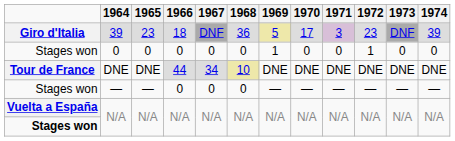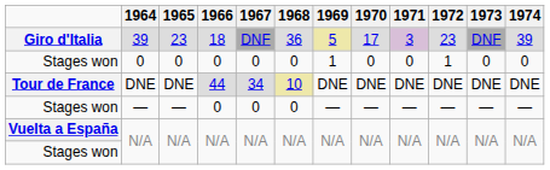Stages won / N/A | column 1: bold -> normal
